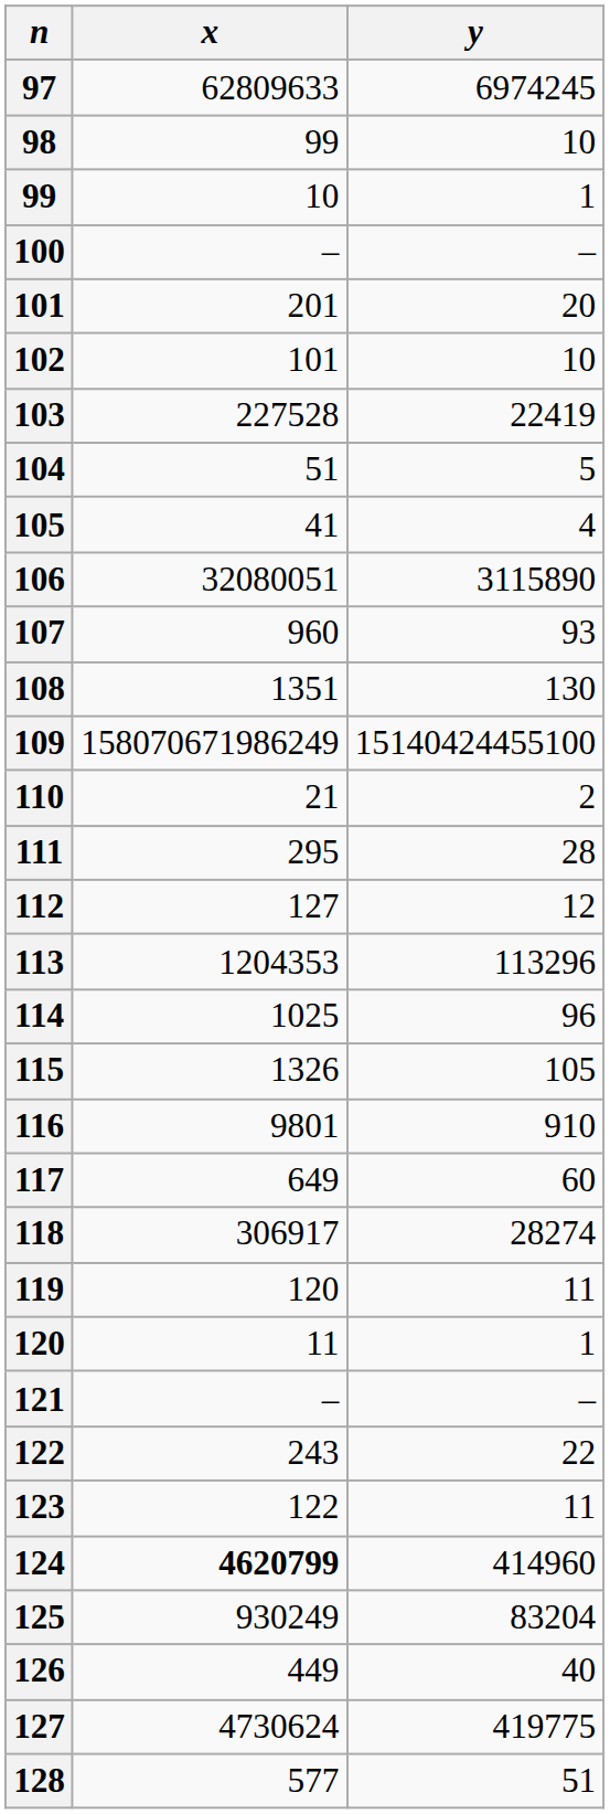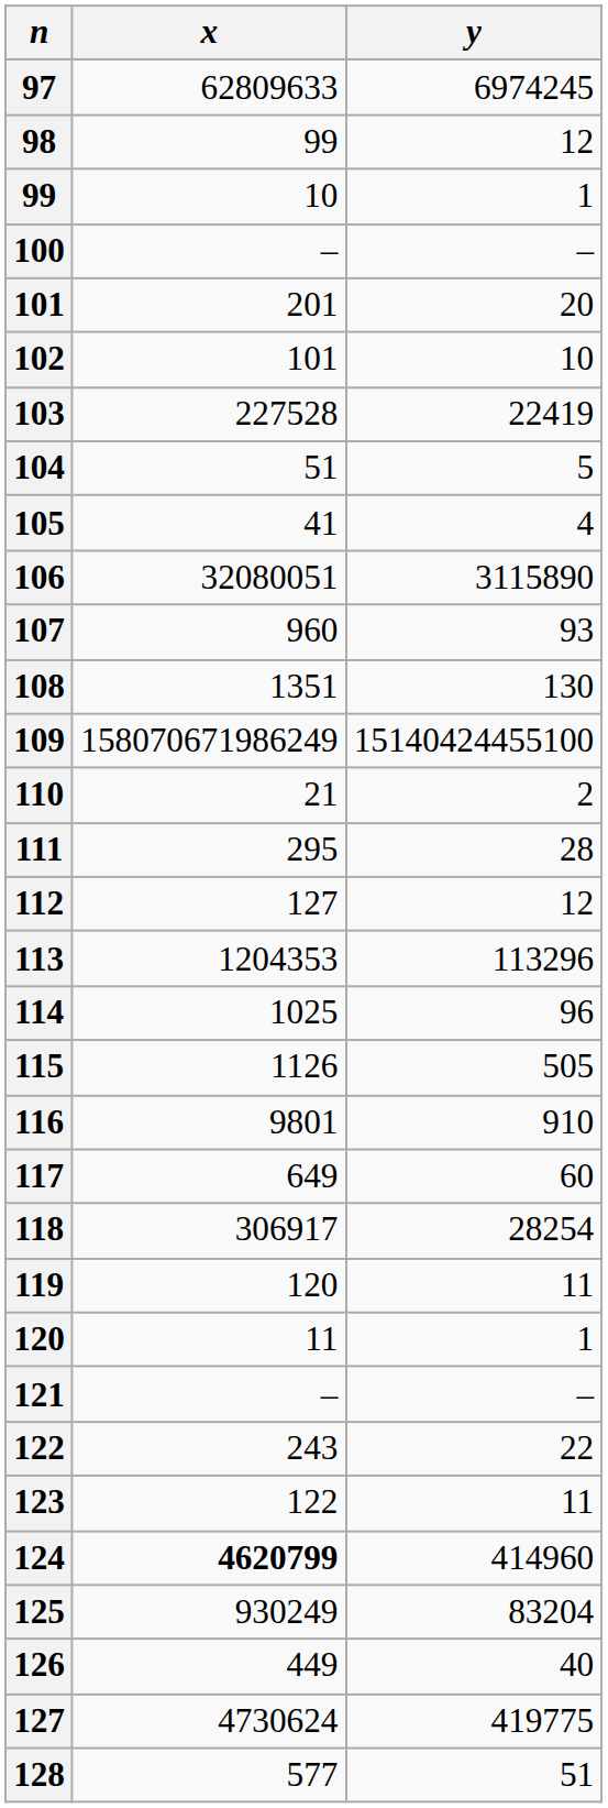98 | y: 10 -> 12
115 | x: 1326 -> 1126
115 | y: 105 -> 505
118 | y: 28274 -> 28254
